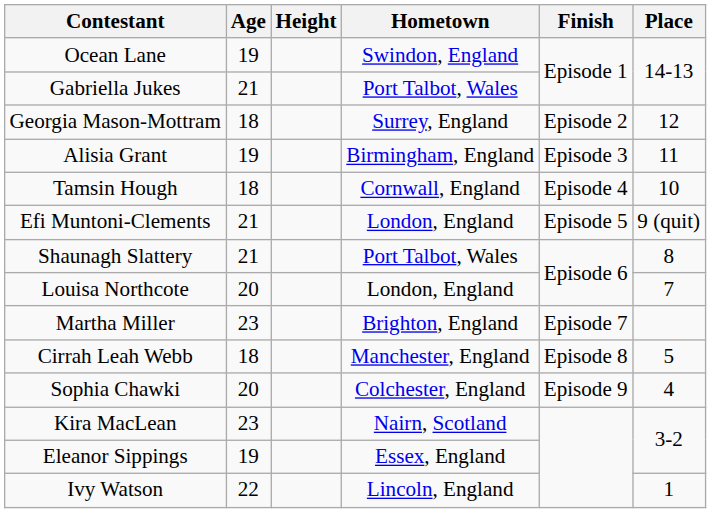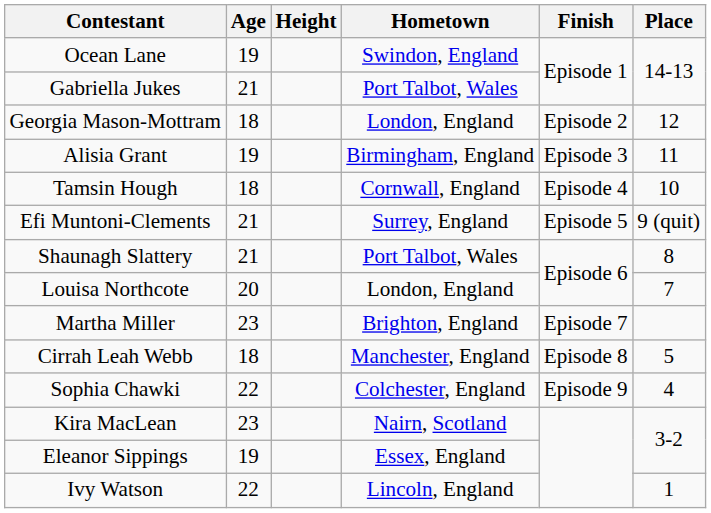Georgia Mason-Mottram | Hometown: Surrey, England -> London, England
Efi Muntoni-Clements | Hometown: London, England -> Surrey, England
Sophia Chawki | Age: 20 -> 22
